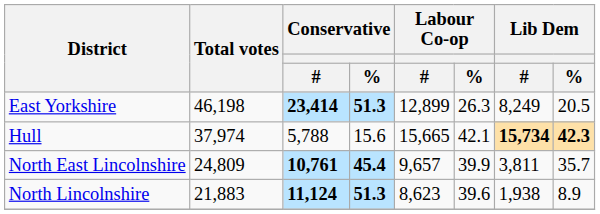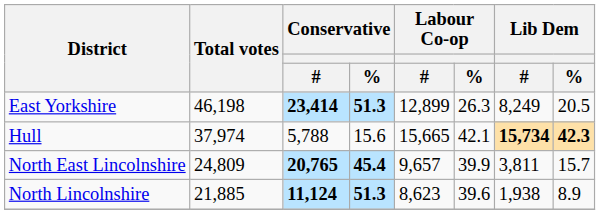North East Lincolnshire | Conservative / #: 10,761 -> 20,765
North East Lincolnshire | Lib Dem / %: 35.7 -> 15.7
North Lincolnshire | Total votes: 21,883 -> 21,885
